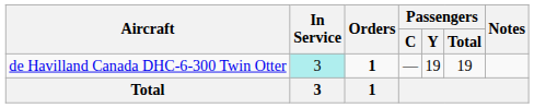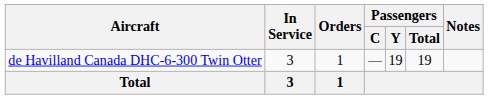de Havilland Canada DHC-6-300 Twin Otter | In Service: paleturquoise background -> no background
de Havilland Canada DHC-6-300 Twin Otter | Orders: bold -> normal
